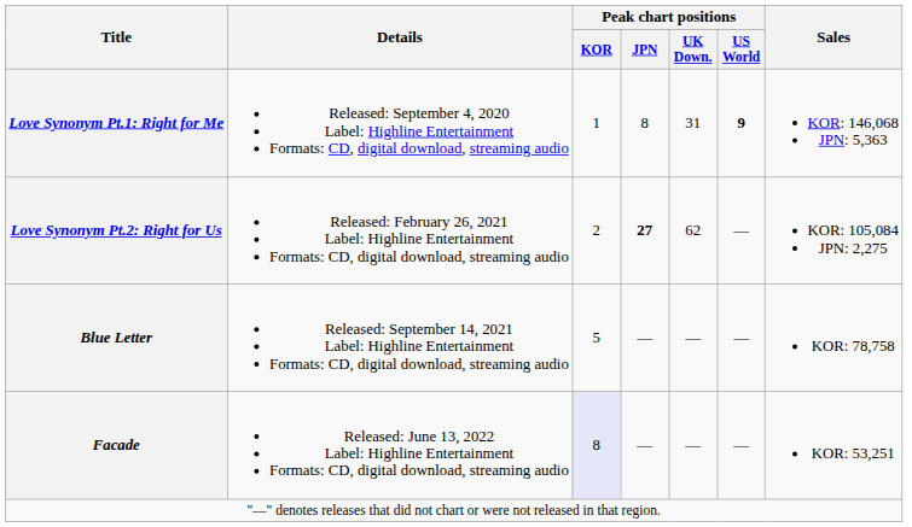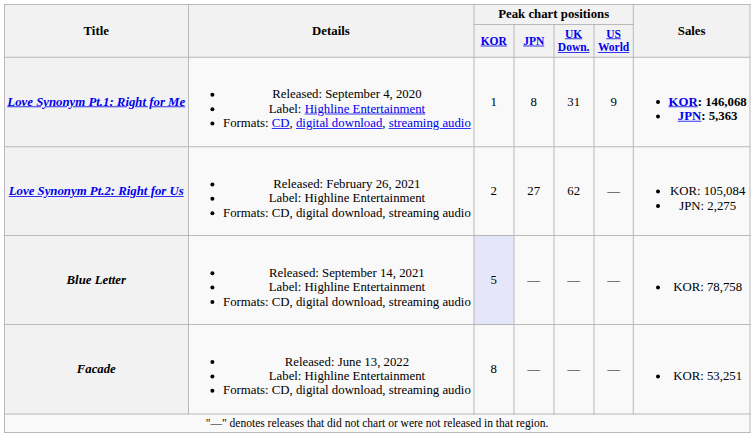Love Synonym Pt.1: Right for Me | Peak chart positions / US World: bold -> normal
Love Synonym Pt.1: Right for Me | Sales: normal -> bold
Love Synonym Pt.2: Right for Us | Peak chart positions / JPN: bold -> normal
Blue Letter | Peak chart positions / KOR: no background -> lavender background
Facade | Peak chart positions / KOR: lavender background -> no background
